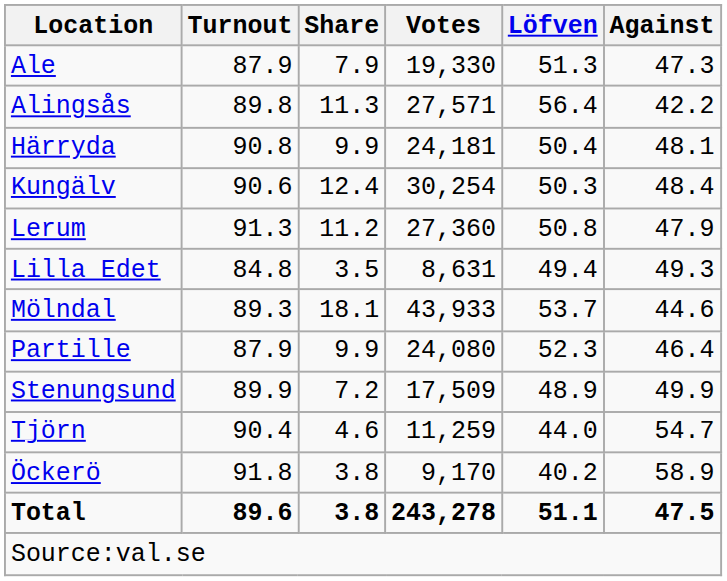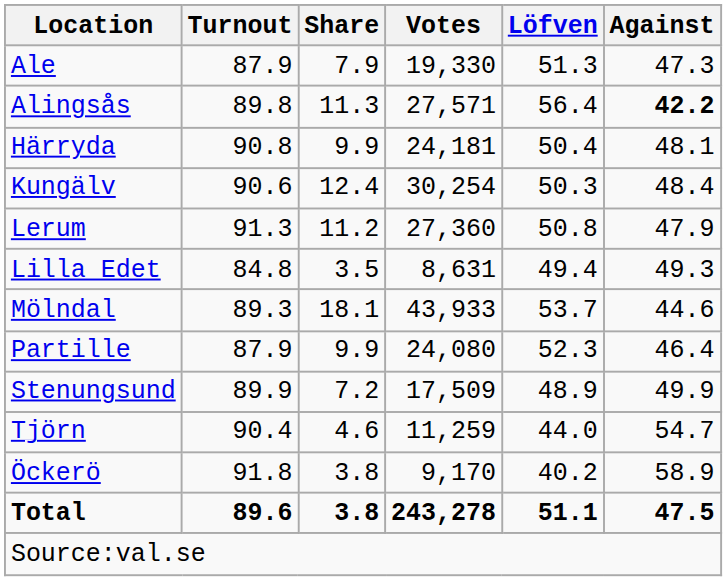Alingsås | Against: normal -> bold
